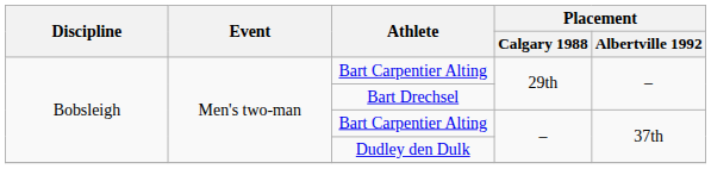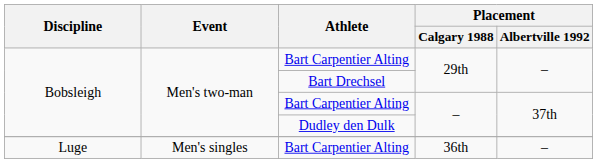+ row: Luge | Men's singles | Bart Carpentier Alting | 36th | –
